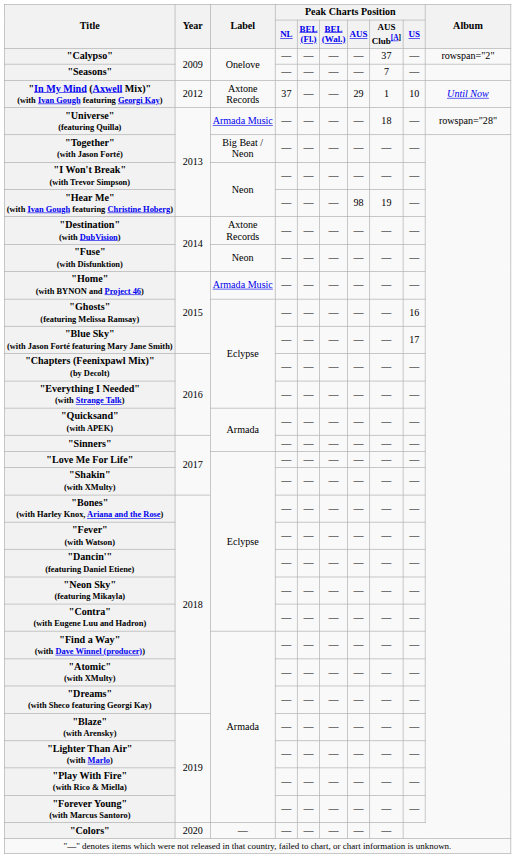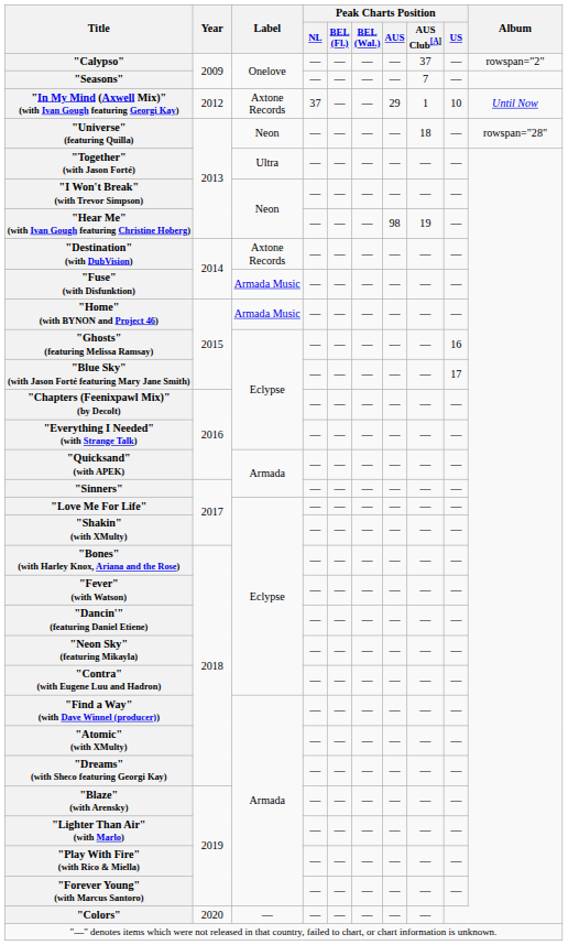"Universe" (featuring Quilla) | Label: Armada Music -> Neon
"Together" (with Jason Forté) | Label: Big Beat / Neon -> Ultra
"Fuse" (with Disfunktion) | Label: Neon -> Armada Music
